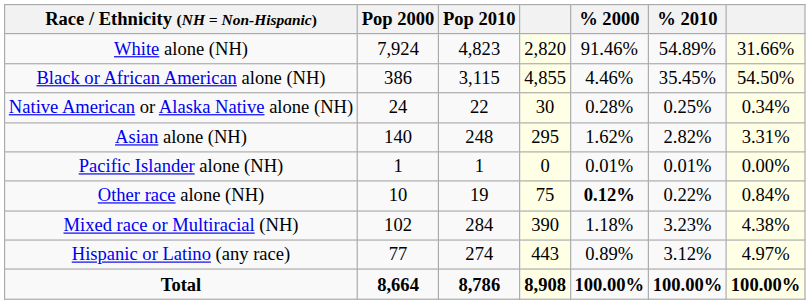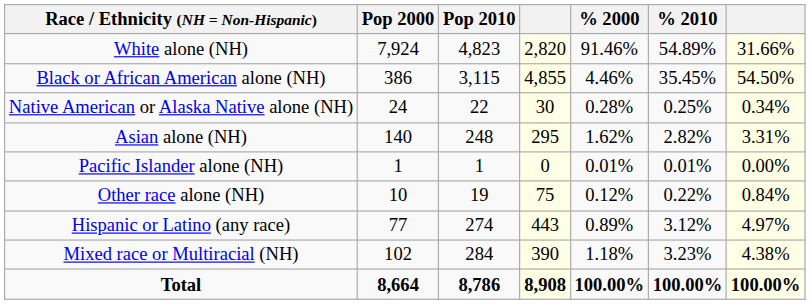Other race alone (NH) | % 2000: bold -> normal
rows swapped: Mixed race or Multiracial (NH) <-> Hispanic or Latino (any race)
